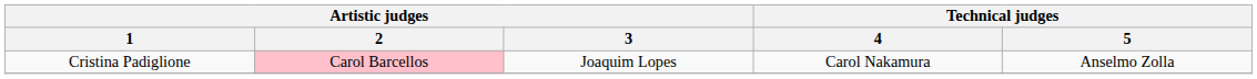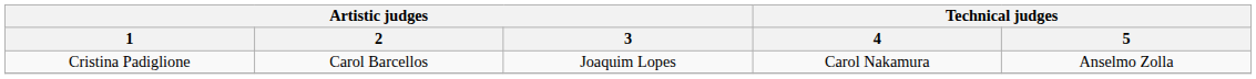Cristina Padiglione | Artistic judges / 2: pink background -> no background
